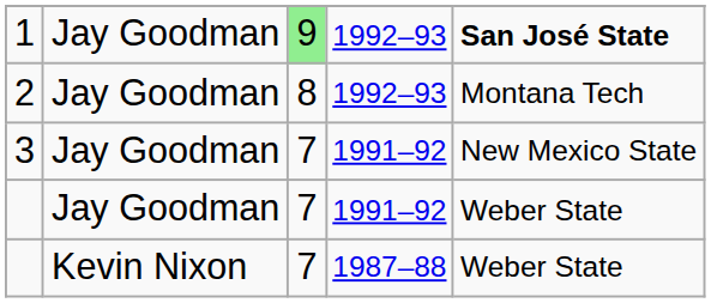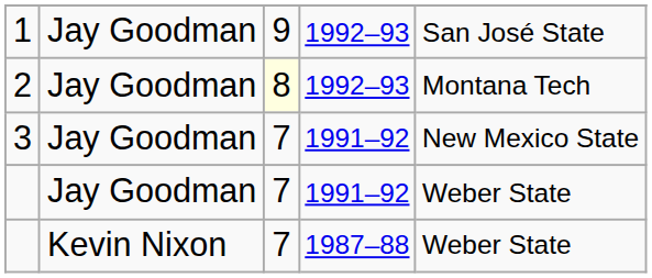1 | column 3: lightgreen background -> no background
1 | column 5: bold -> normal
2 | column 3: no background -> lightyellow background
